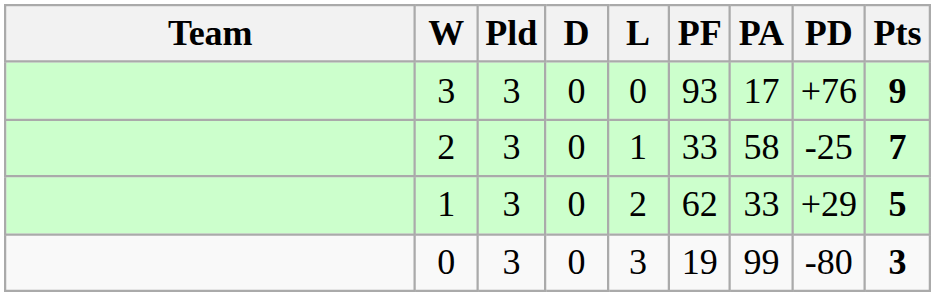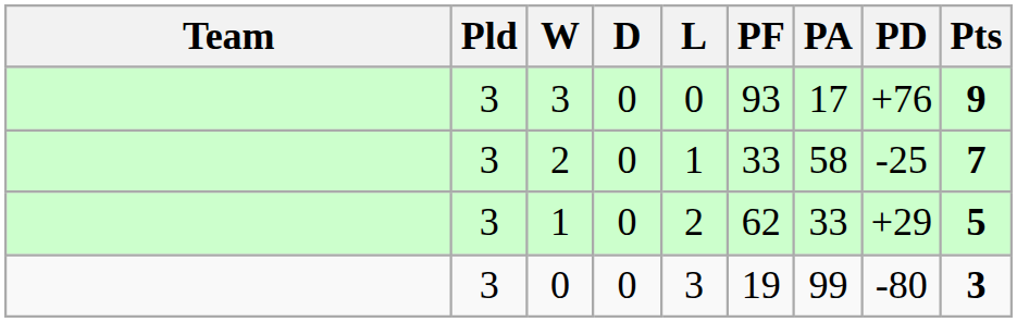columns swapped: Pld <-> W
